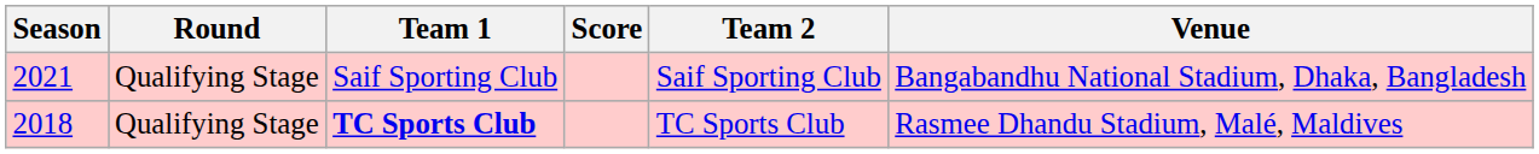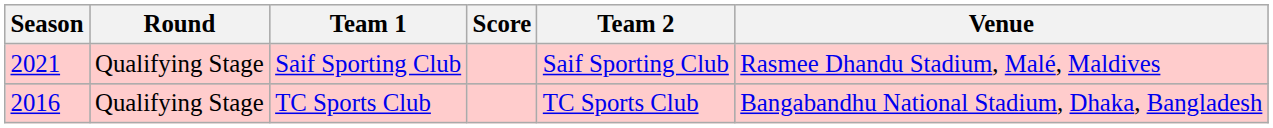row 2 | Venue: Bangabandhu National Stadium, Dhaka, Bangladesh -> Rasmee Dhandu Stadium, Malé, Maldives
row 3 | Season: 2018 -> 2016
row 3 | Team 1: bold -> normal
row 3 | Venue: Rasmee Dhandu Stadium, Malé, Maldives -> Bangabandhu National Stadium, Dhaka, Bangladesh
